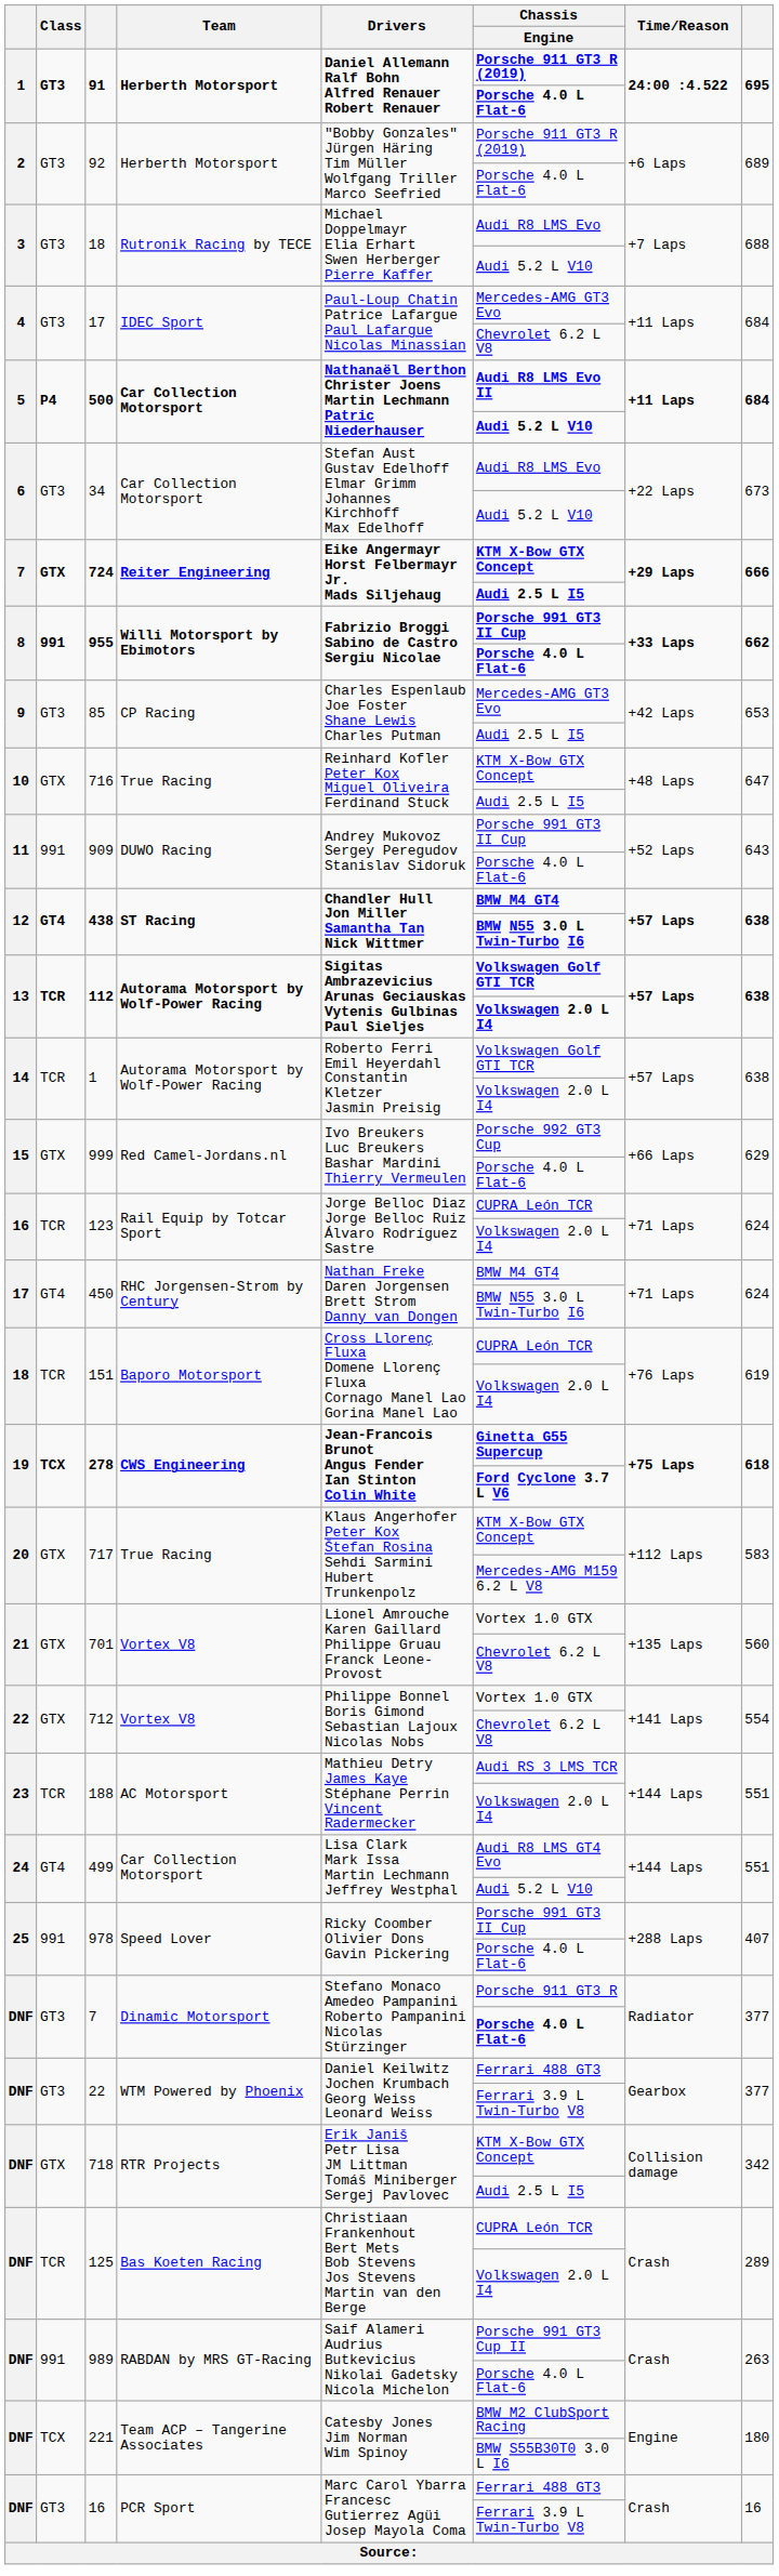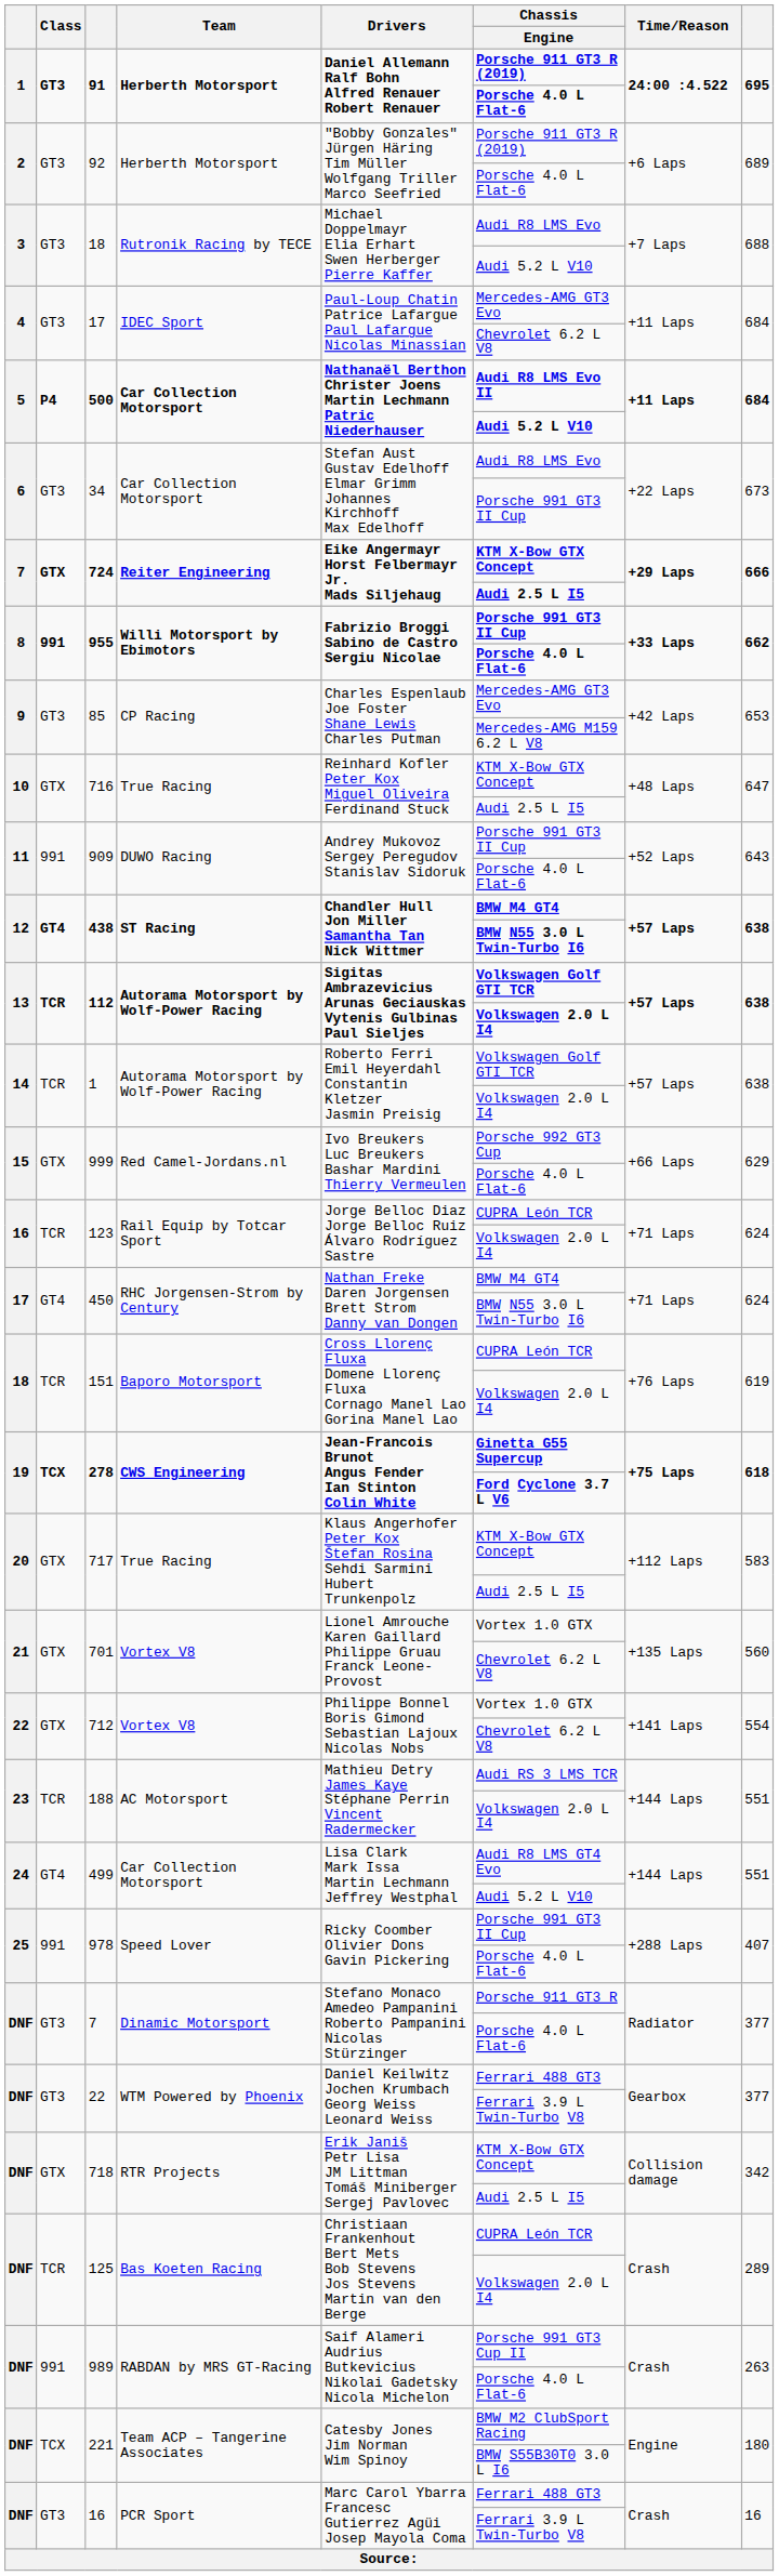row 14 | Chassis / Engine: Audi 5.2 L V10 -> Porsche 991 GT3 II Cup
row 20 | Chassis / Engine: Audi 2.5 L I5 -> Mercedes-AMG M159 6.2 L V8
row 42 | Chassis / Engine: Mercedes-AMG M159 6.2 L V8 -> Audi 2.5 L I5
row 54 | Chassis / Engine: bold -> normal
